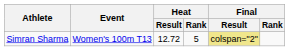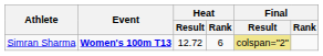Simran Sharma | Event: normal -> bold
Simran Sharma | Heat / Rank: 5 -> 6
